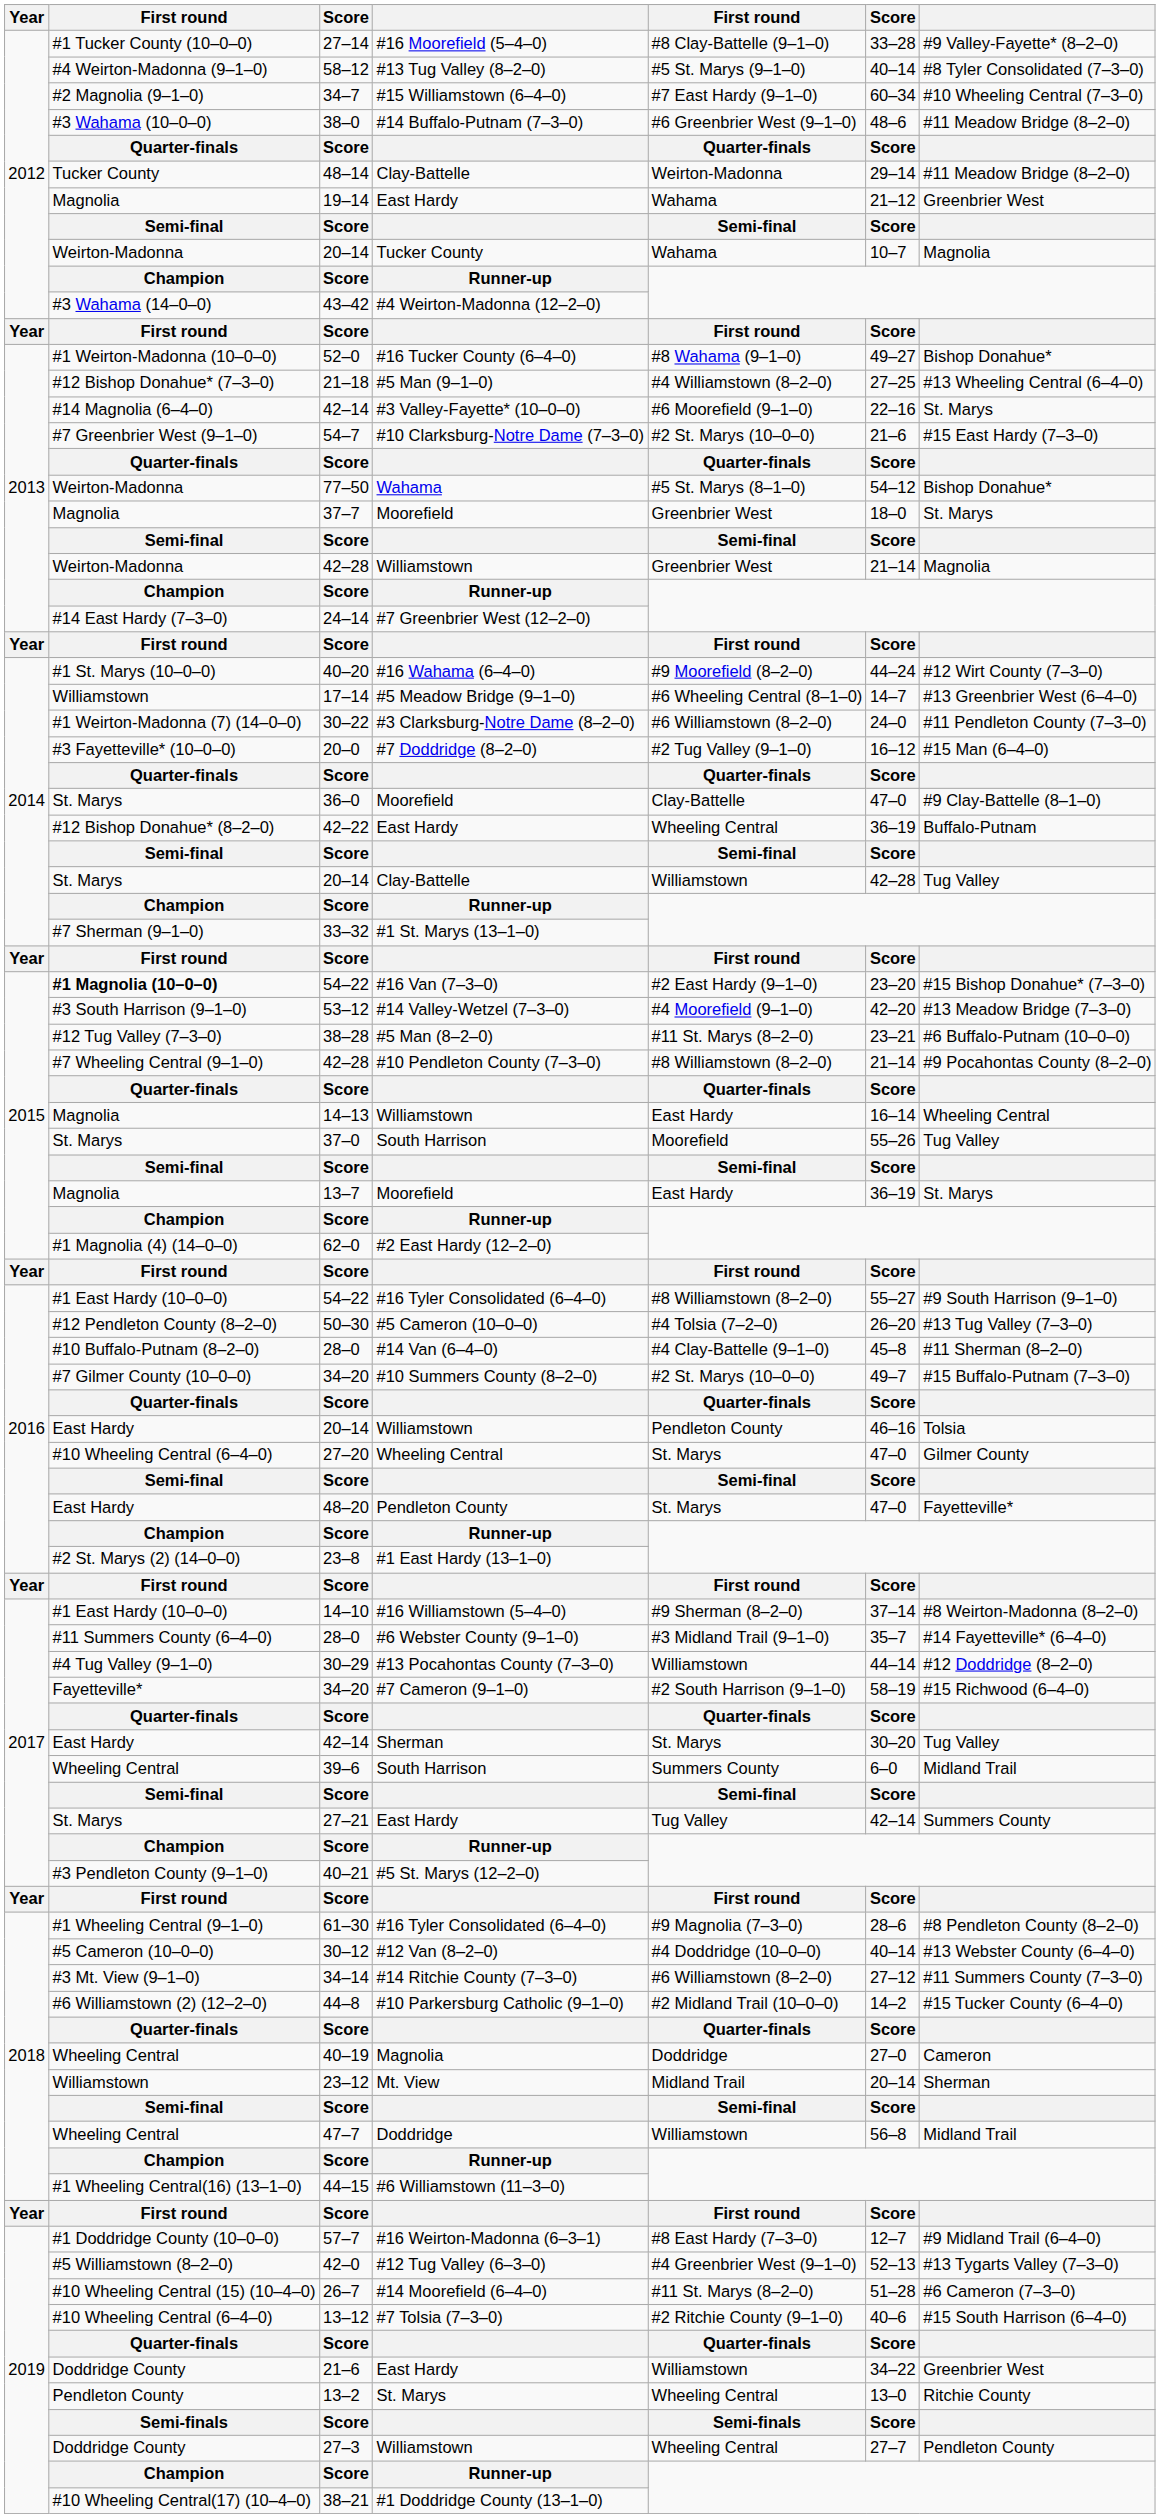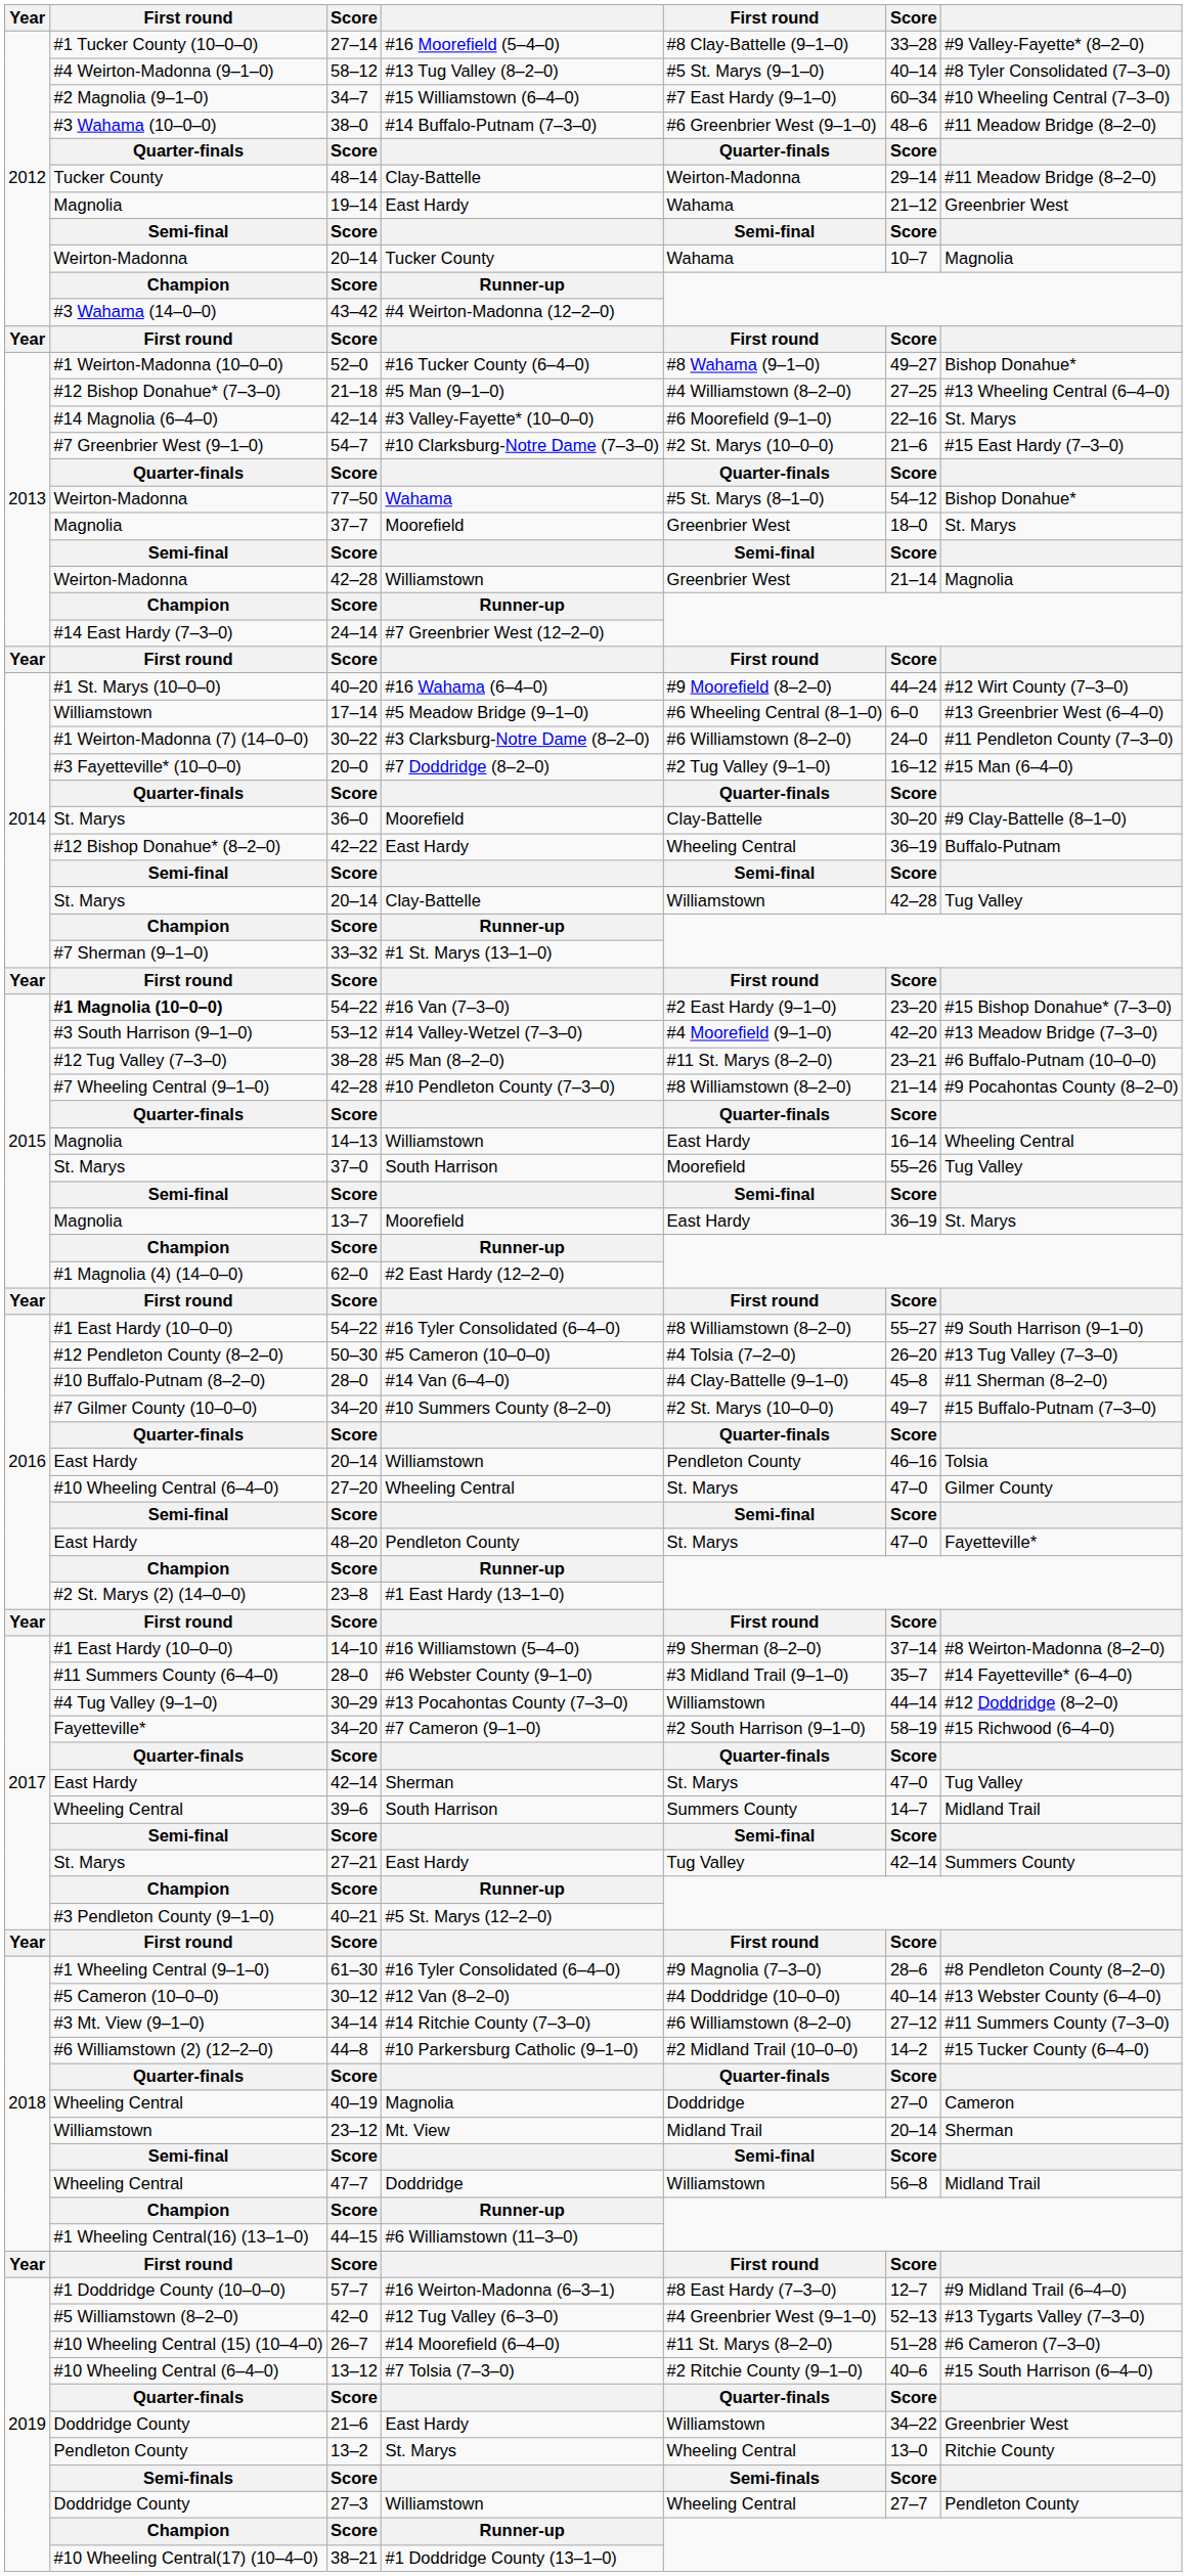17–14 | column 6: 14–7 -> 6–0
36–0 | column 6: 47–0 -> 30–20
42–14 / Sherman | column 6: 30–20 -> 47–0
39–6 | column 6: 6–0 -> 14–7
